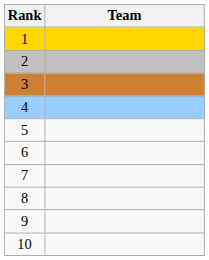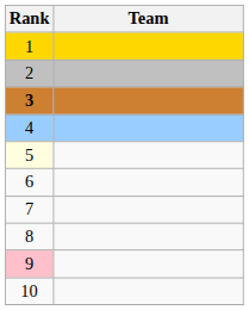3 | Rank: normal -> bold
5 | Rank: no background -> lightyellow background
9 | Rank: no background -> pink background
